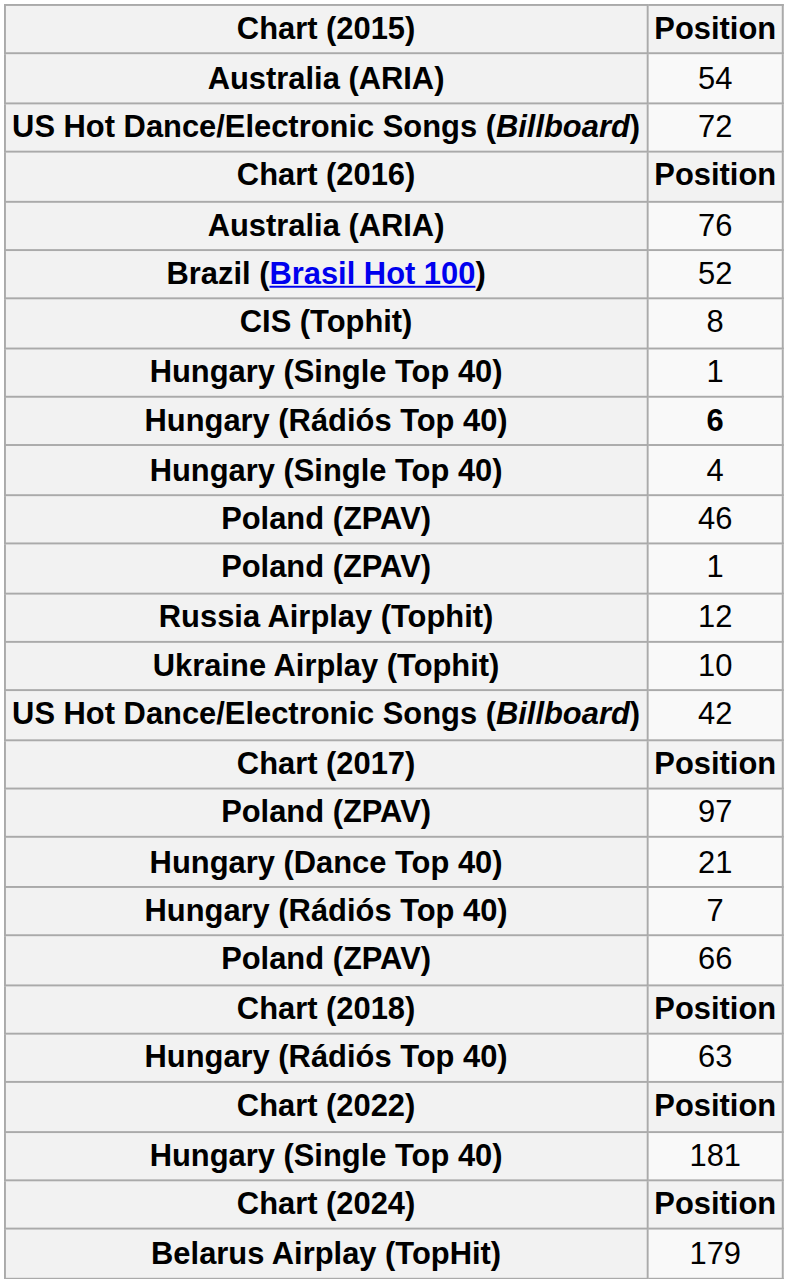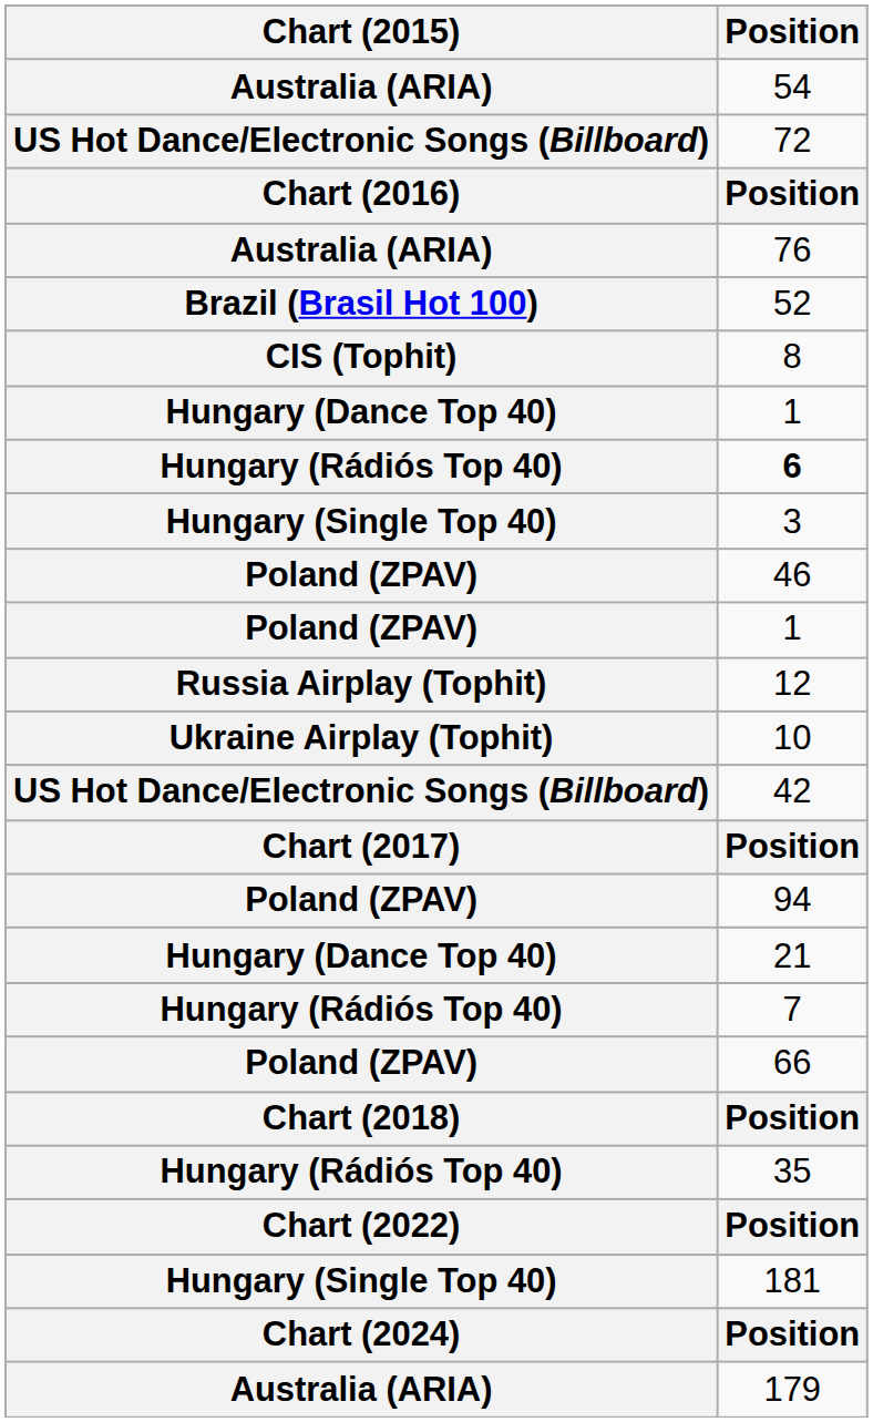row 8 | Chart (2015): Hungary (Single Top 40) -> Hungary (Dance Top 40)
row 10 | Position: 4 -> 3
row 17 | Position: 97 -> 94
row 22 | Position: 63 -> 35
row 26 | Chart (2015): Belarus Airplay (TopHit) -> Australia (ARIA)
